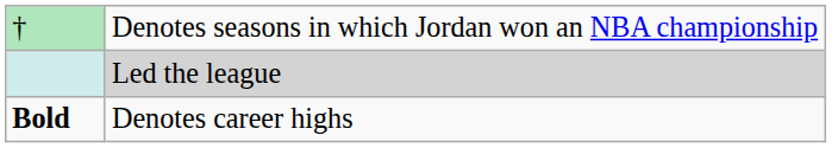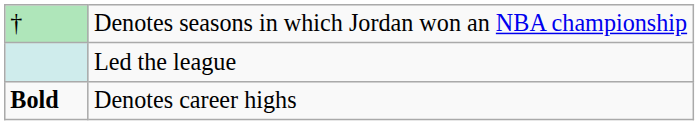row 2 | column 2: lightgrey background -> no background
